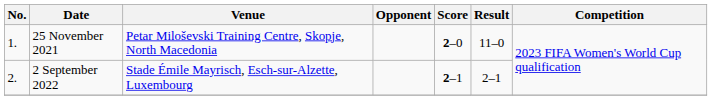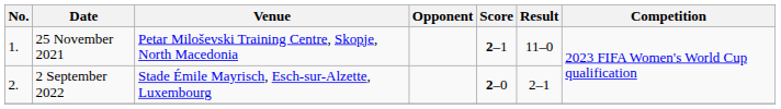25 November 2021 | Score: 2–0 -> 2–1
2 September 2022 | Score: 2–1 -> 2–0
